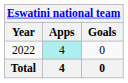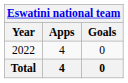2022 | Apps: paleturquoise background -> no background
